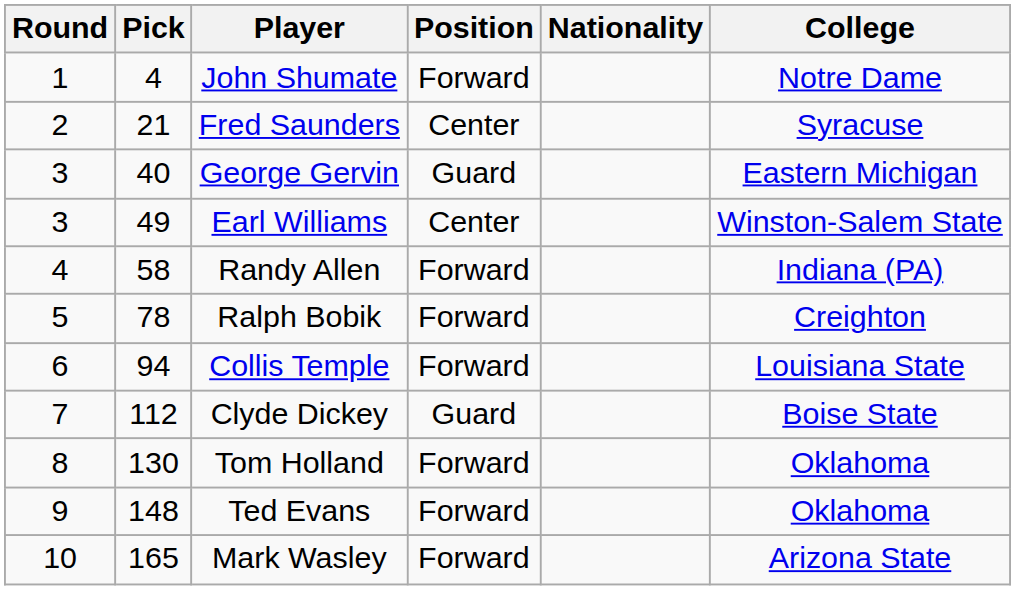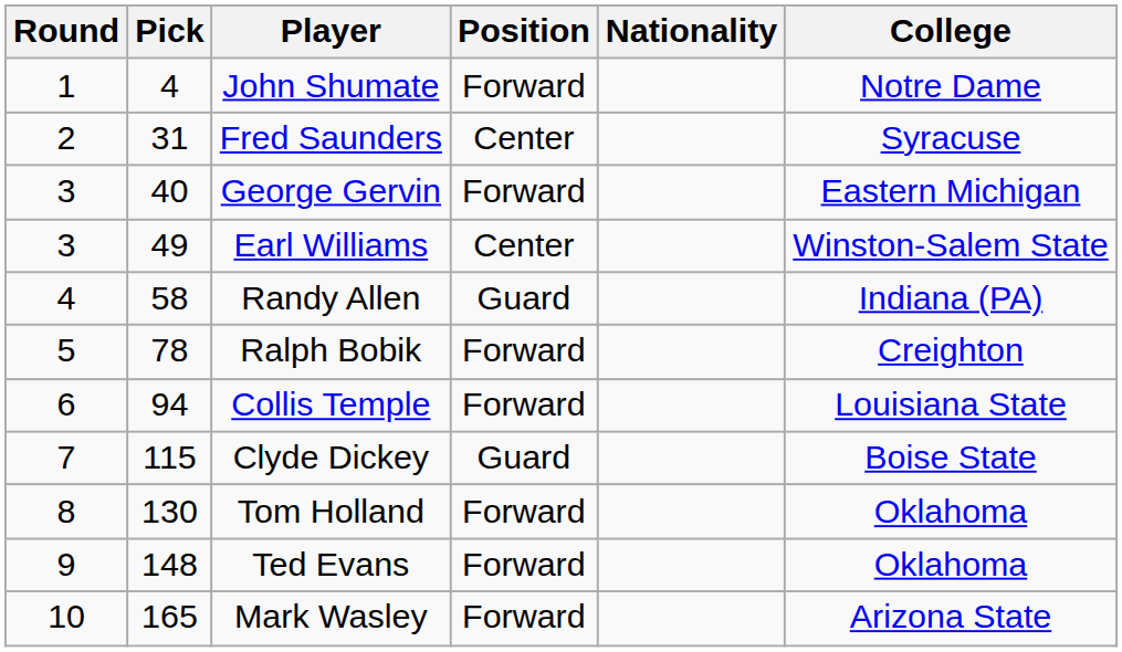Fred Saunders | Pick: 21 -> 31
George Gervin | Position: Guard -> Forward
Randy Allen | Position: Forward -> Guard
Clyde Dickey | Pick: 112 -> 115
